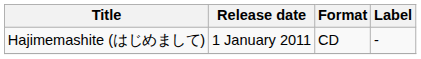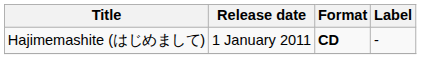Hajimemashite (はじめまして) | Format: normal -> bold
